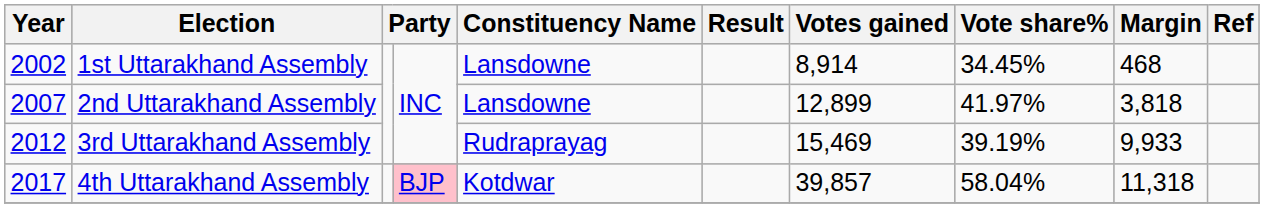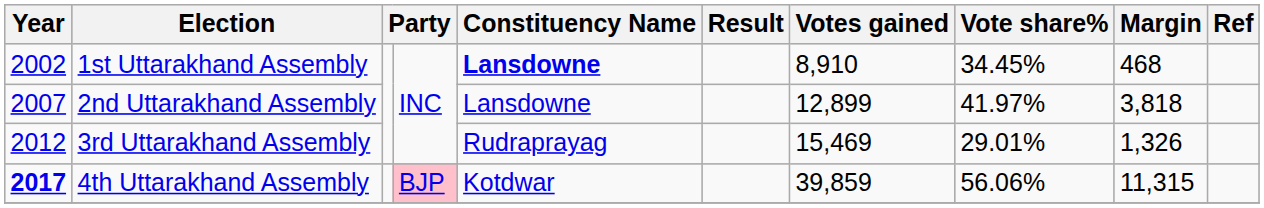1st Uttarakhand Assembly | Constituency Name: normal -> bold
1st Uttarakhand Assembly | Votes gained: 8,914 -> 8,910
3rd Uttarakhand Assembly | Vote share%: 39.19% -> 29.01%
3rd Uttarakhand Assembly | Margin: 9,933 -> 1,326
4th Uttarakhand Assembly | Year: normal -> bold
4th Uttarakhand Assembly | Votes gained: 39,857 -> 39,859
4th Uttarakhand Assembly | Vote share%: 58.04% -> 56.06%
4th Uttarakhand Assembly | Margin: 11,318 -> 11,315
